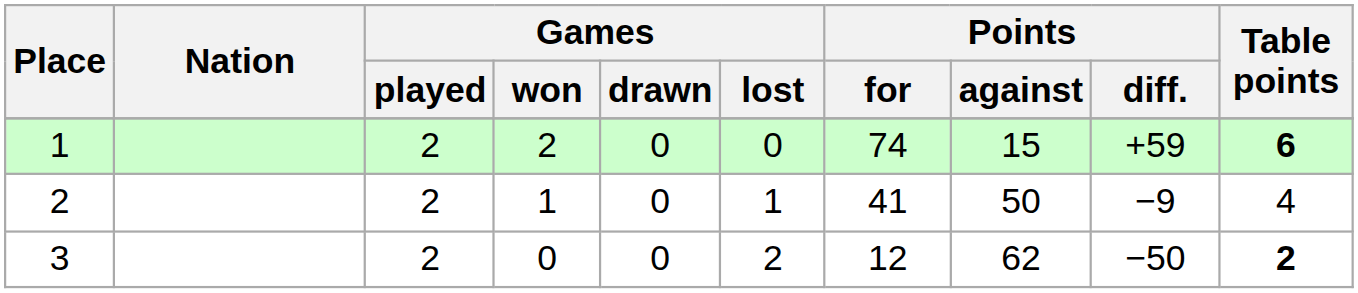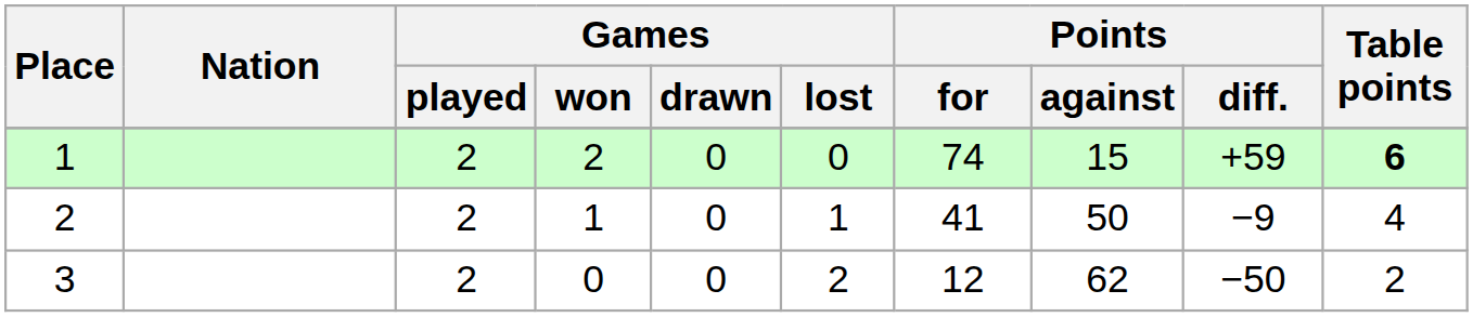3 | Table points: bold -> normal
